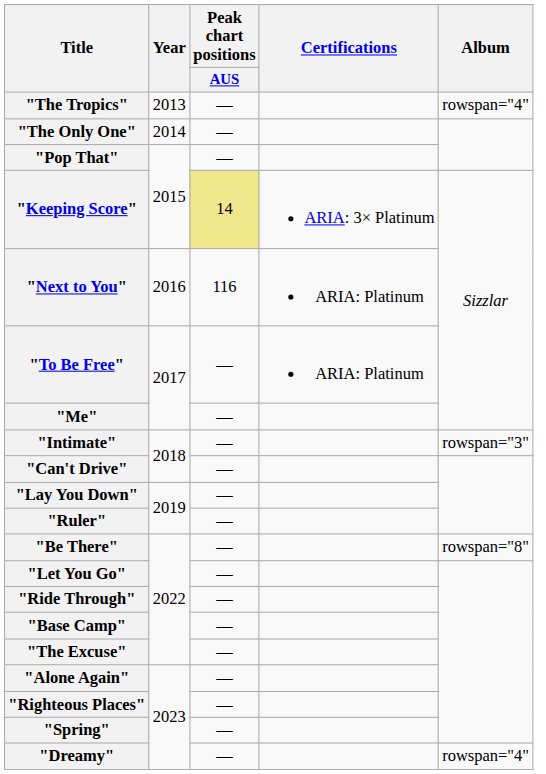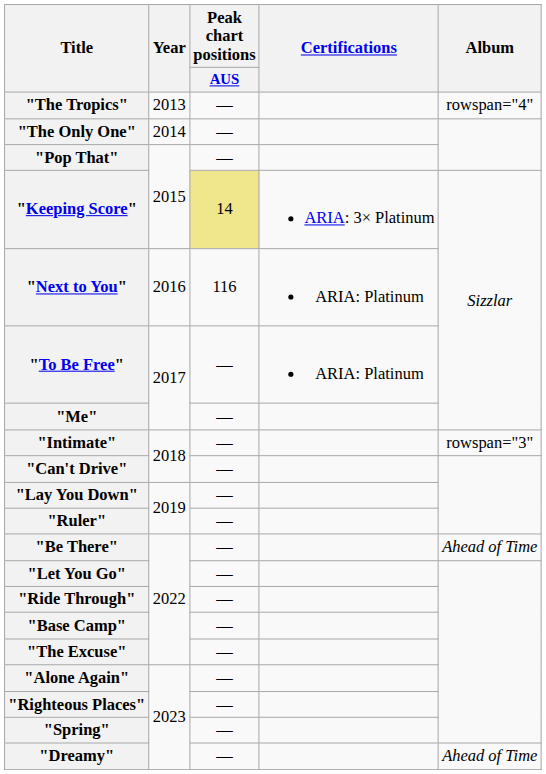"Be There" | Album: rowspan="8" -> Ahead of Time
"Dreamy" | Album: rowspan="4" -> Ahead of Time
